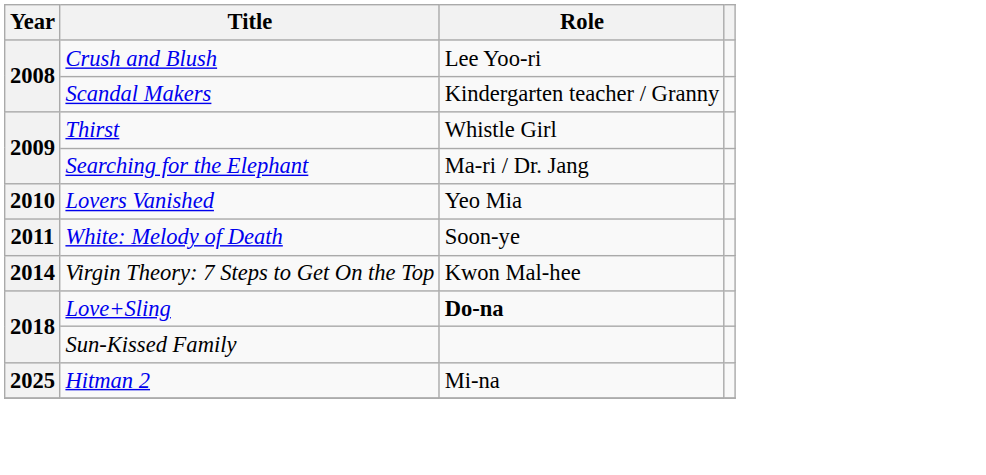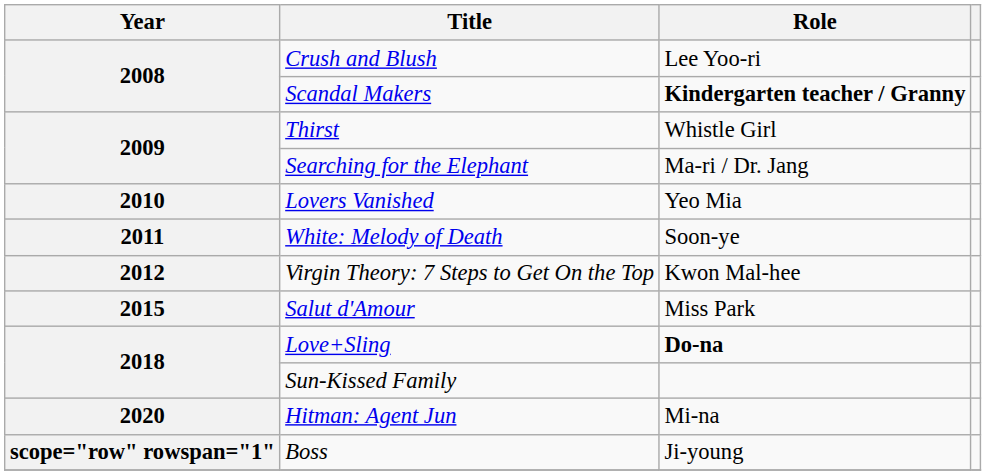Scandal Makers | Role: normal -> bold
Virgin Theory: 7 Steps to Get On the Top | Year: 2014 -> 2012
+ row: 2015 | Salut d'Amour | Miss Park
+ row: 2020 | Hitman: Agent Jun | Mi-na
- row: 2025 | Hitman 2 | Mi-na
+ row: scope="row" rowspan="1" | Boss | Ji-young
